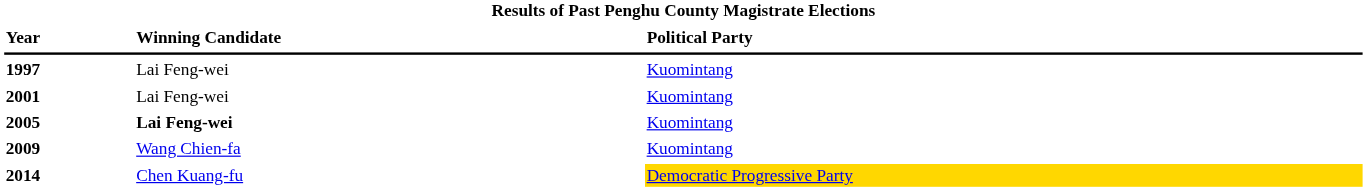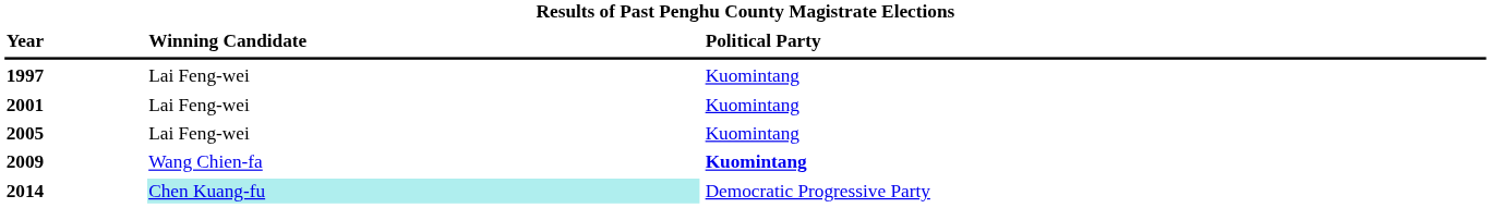2005 | column 2: bold -> normal
2009 | column 3: normal -> bold
2014 | column 2: no background -> paleturquoise background
2014 | column 3: gold background -> no background
